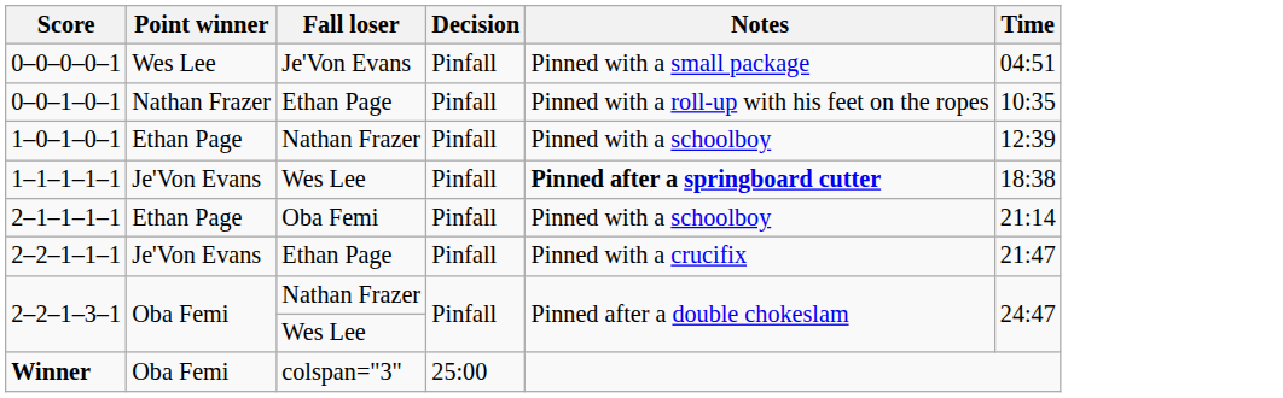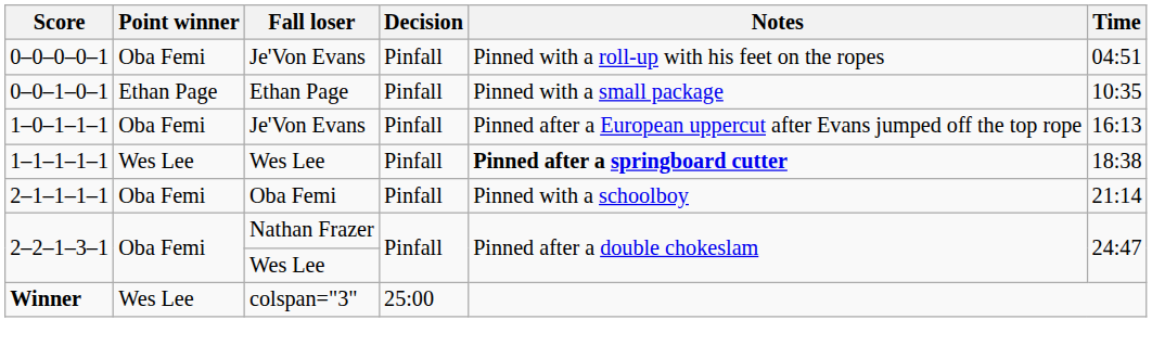0–0–0–0–1 | Point winner: Wes Lee -> Oba Femi
0–0–0–0–1 | Notes: Pinned with a small package -> Pinned with a roll-up with his feet on the ropes
0–0–1–0–1 | Point winner: Nathan Frazer -> Ethan Page
0–0–1–0–1 | Notes: Pinned with a roll-up with his feet on the ropes -> Pinned with a small package
- row: 1–0–1–0–1 | Ethan Page | Nathan Frazer | Pinfall | Pinned with a schoolboy | 12:39
+ row: 1–0–1–1–1 | Oba Femi | Je'Von Evans | Pinfall | Pinned after a European uppercut after Evans jumped off the top rope | 16:13
1–1–1–1–1 | Point winner: Je'Von Evans -> Wes Lee
2–1–1–1–1 | Point winner: Ethan Page -> Oba Femi
- row: 2–2–1–1–1 | Je'Von Evans | Ethan Page | Pinfall | Pinned with a crucifix | 21:47
Winner | Point winner: Oba Femi -> Wes Lee
